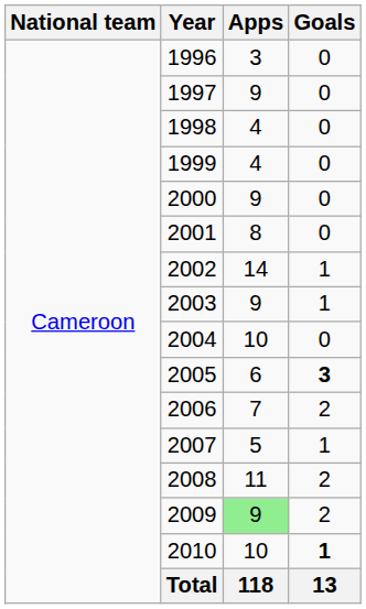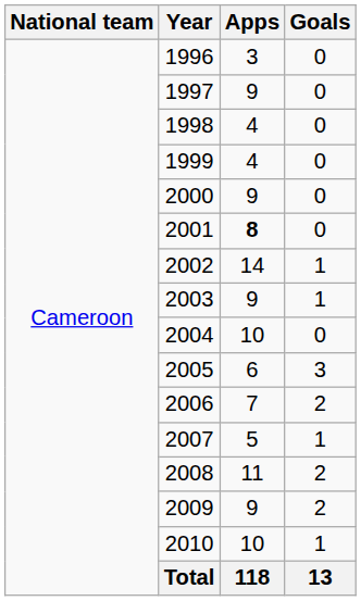2001 | Apps: normal -> bold
2005 | Goals: bold -> normal
2009 | Apps: lightgreen background -> no background
2010 | Goals: bold -> normal
